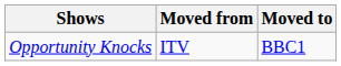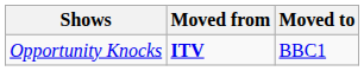Opportunity Knocks | Moved from: normal -> bold
